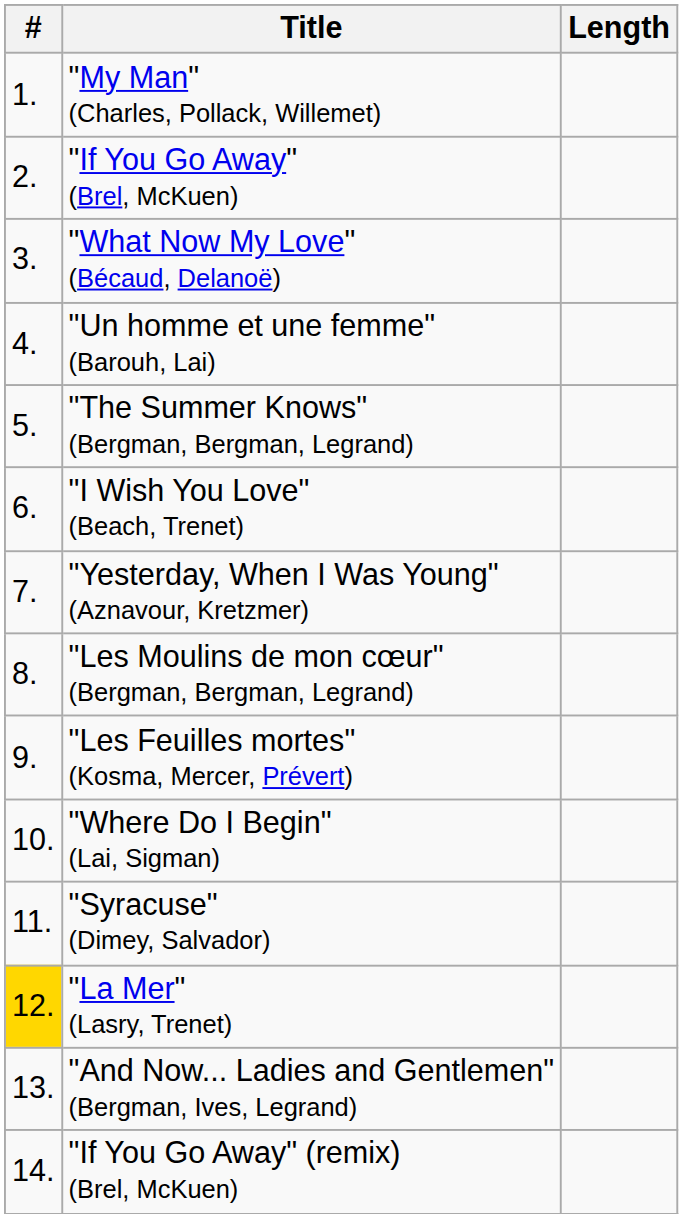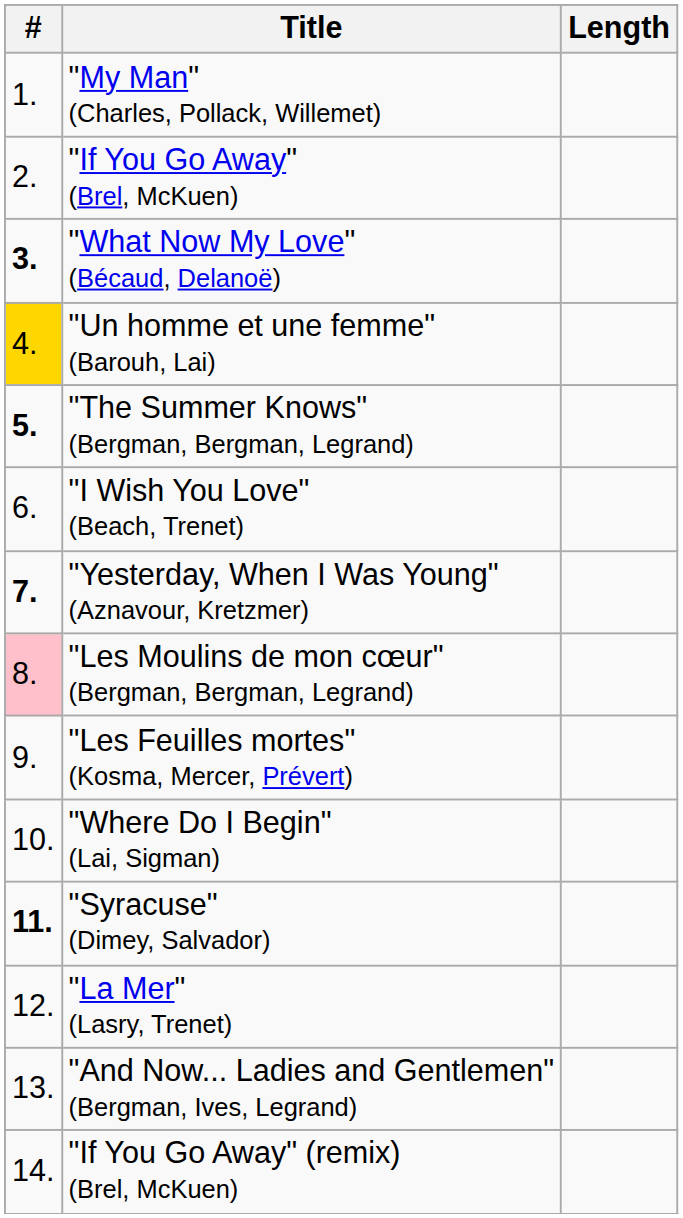"What Now My Love" (Bécaud, Delanoë) | #: normal -> bold
"Un homme et une femme" (Barouh, Lai) | #: no background -> gold background
"The Summer Knows" (Bergman, Bergman, Legrand) | #: normal -> bold
"Yesterday, When I Was Young" (Aznavour, Kretzmer) | #: normal -> bold
"Les Moulins de mon cœur" (Bergman, Bergman, Legrand) | #: no background -> pink background
"Syracuse" (Dimey, Salvador) | #: normal -> bold
"La Mer" (Lasry, Trenet) | #: gold background -> no background
